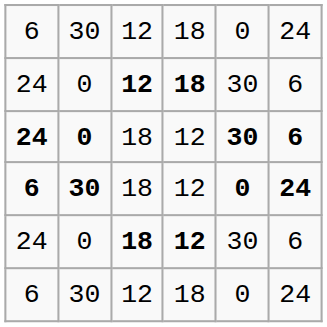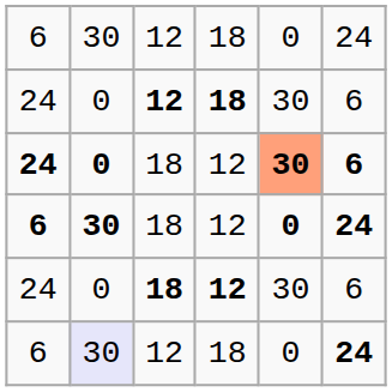row 3 | column 5: no background -> lightsalmon background
row 6 | column 2: no background -> lavender background
row 6 | column 6: normal -> bold
